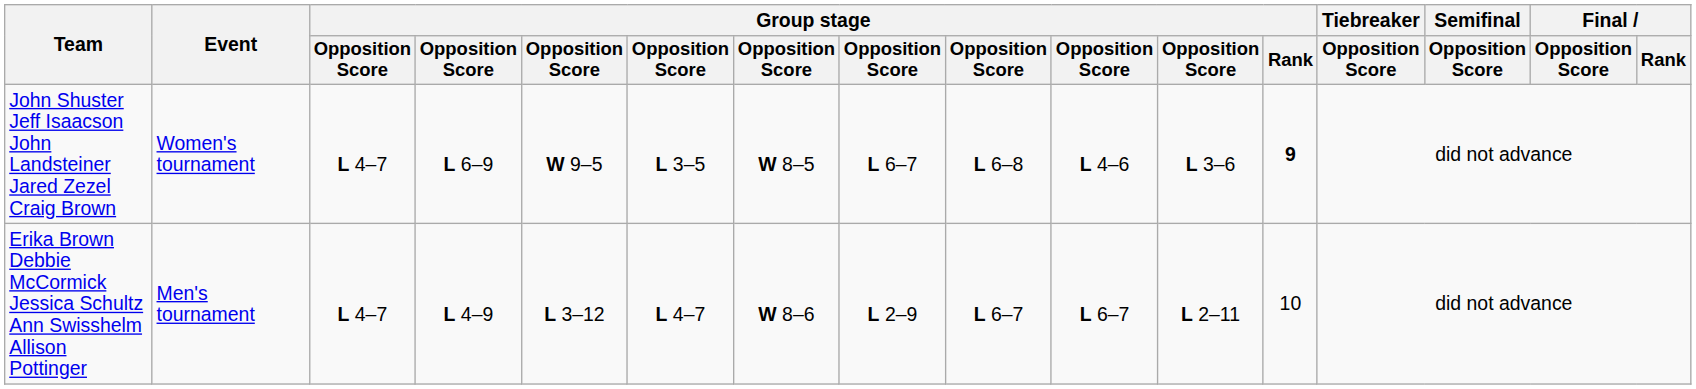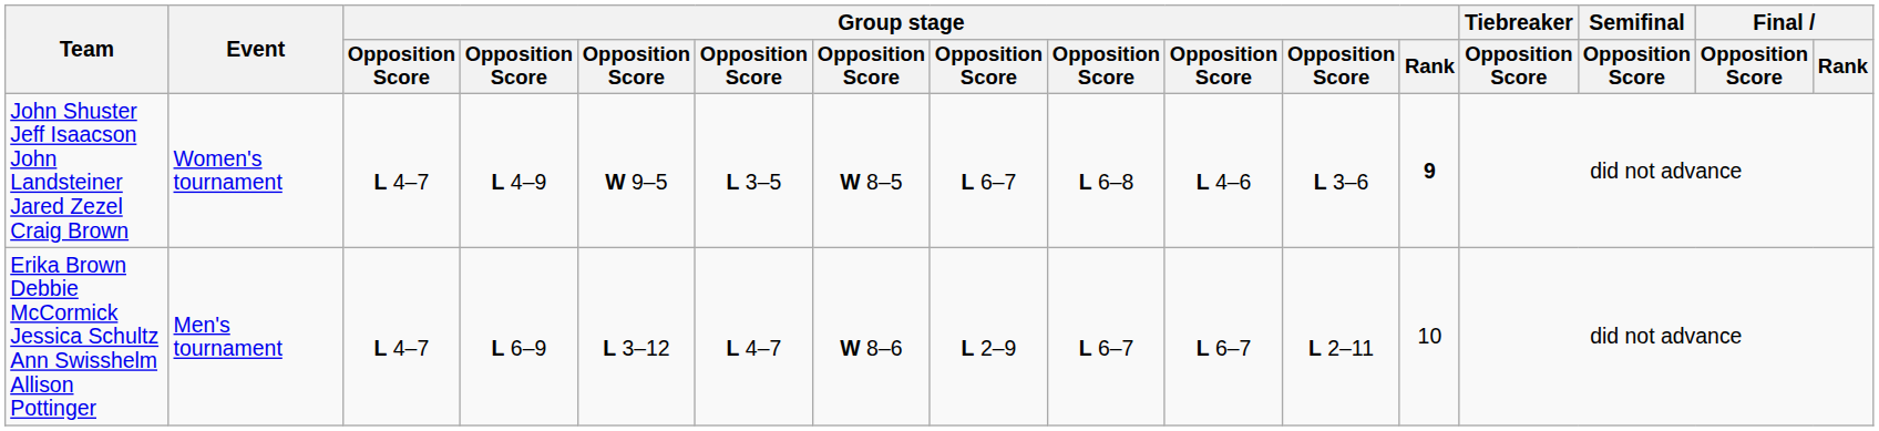row 3 | column 4: L 6–9 -> L 4–9
row 4 | column 4: L 4–9 -> L 6–9
